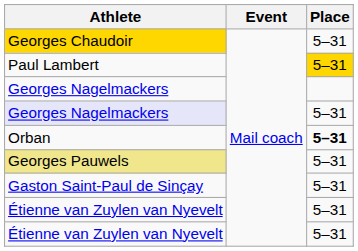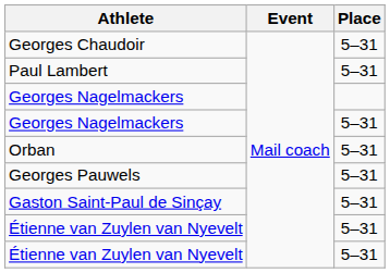Georges Chaudoir | Athlete: gold background -> no background
Paul Lambert | Place: gold background -> no background
Georges Nagelmackers / 5–31 | Athlete: lavender background -> no background
Orban | Place: bold -> normal
Georges Pauwels | Athlete: khaki background -> no background
